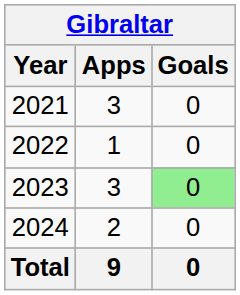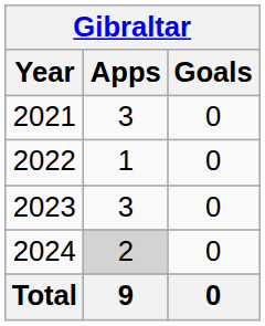2023 | Goals: lightgreen background -> no background
2024 | Apps: no background -> lightgrey background
